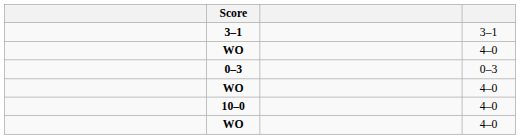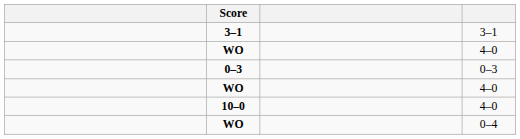row 7 | column 4: 4–0 -> 0–4
